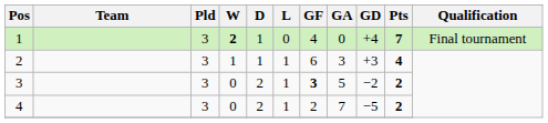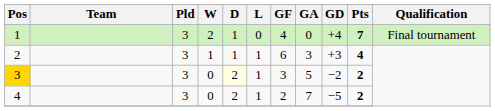row 2 | W: bold -> normal
row 4 | Pos: no background -> gold background
row 4 | D: no background -> lightyellow background
row 4 | GF: bold -> normal
